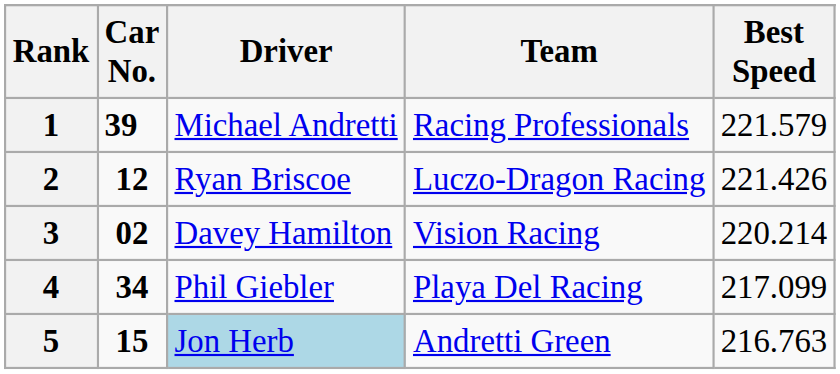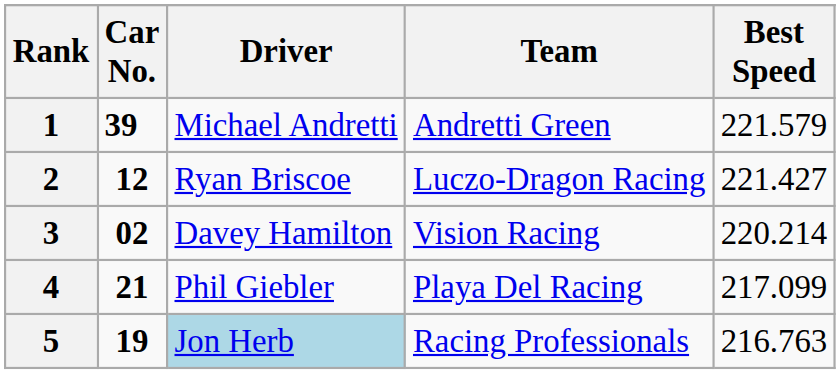1 | Team: Racing Professionals -> Andretti Green
2 | Best Speed: 221.426 -> 221.427
4 | Car No.: 34 -> 21
5 | Car No.: 15 -> 19
5 | Team: Andretti Green -> Racing Professionals
